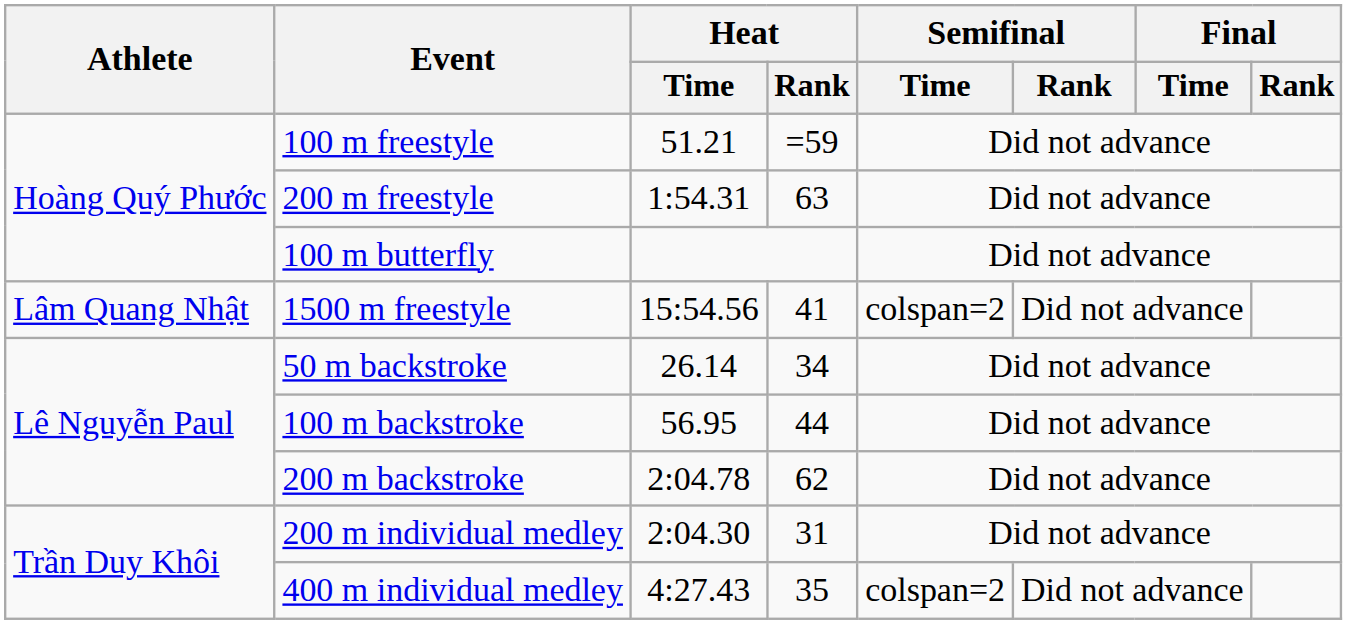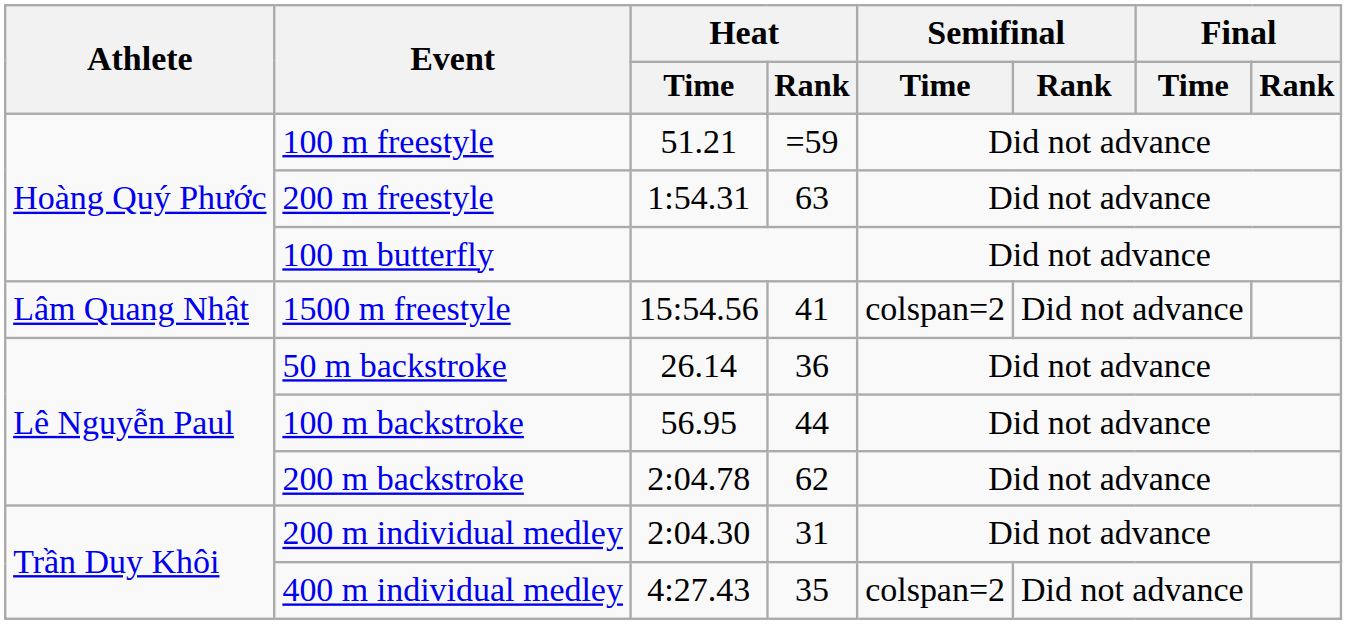50 m backstroke | Heat / Rank: 34 -> 36
